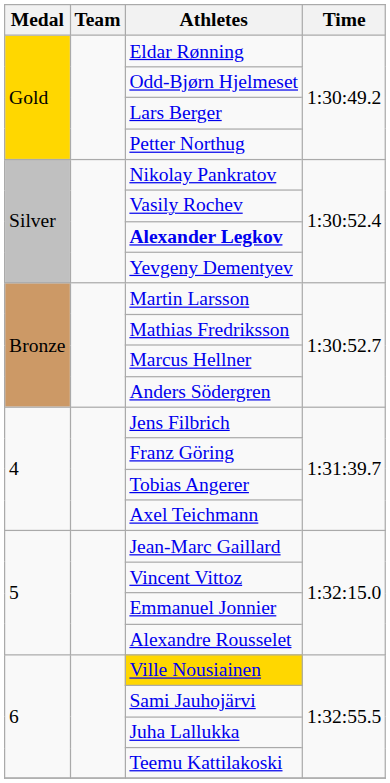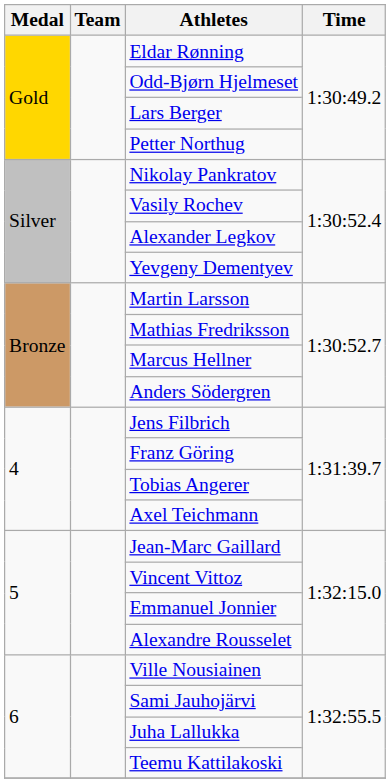Alexander Legkov | Athletes: bold -> normal
Ville Nousiainen | Athletes: gold background -> no background
